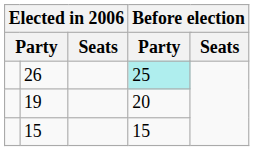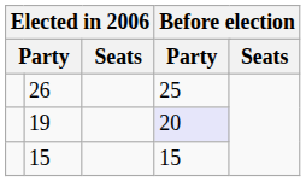26 | column 4: paleturquoise background -> no background
19 | column 4: no background -> lavender background
